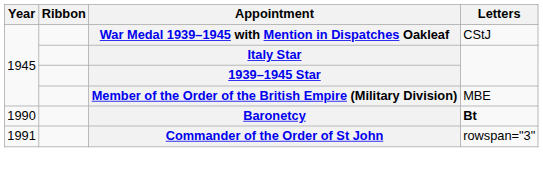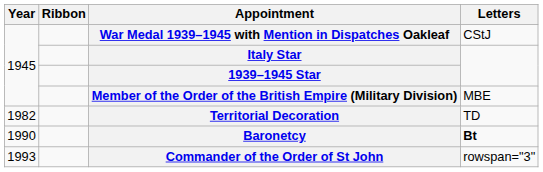+ row: 1982 | Territorial Decoration | TD
Commander of the Order of St John | Year: 1991 -> 1993
